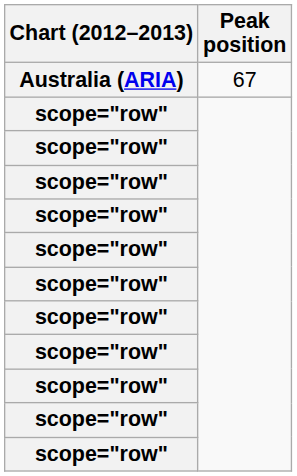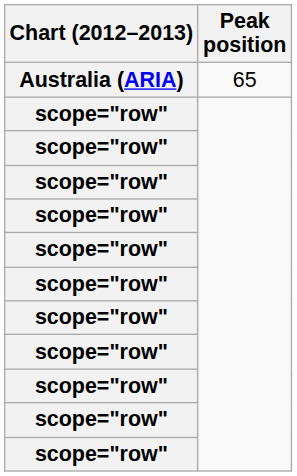Australia (ARIA) | Peak position: 67 -> 65
